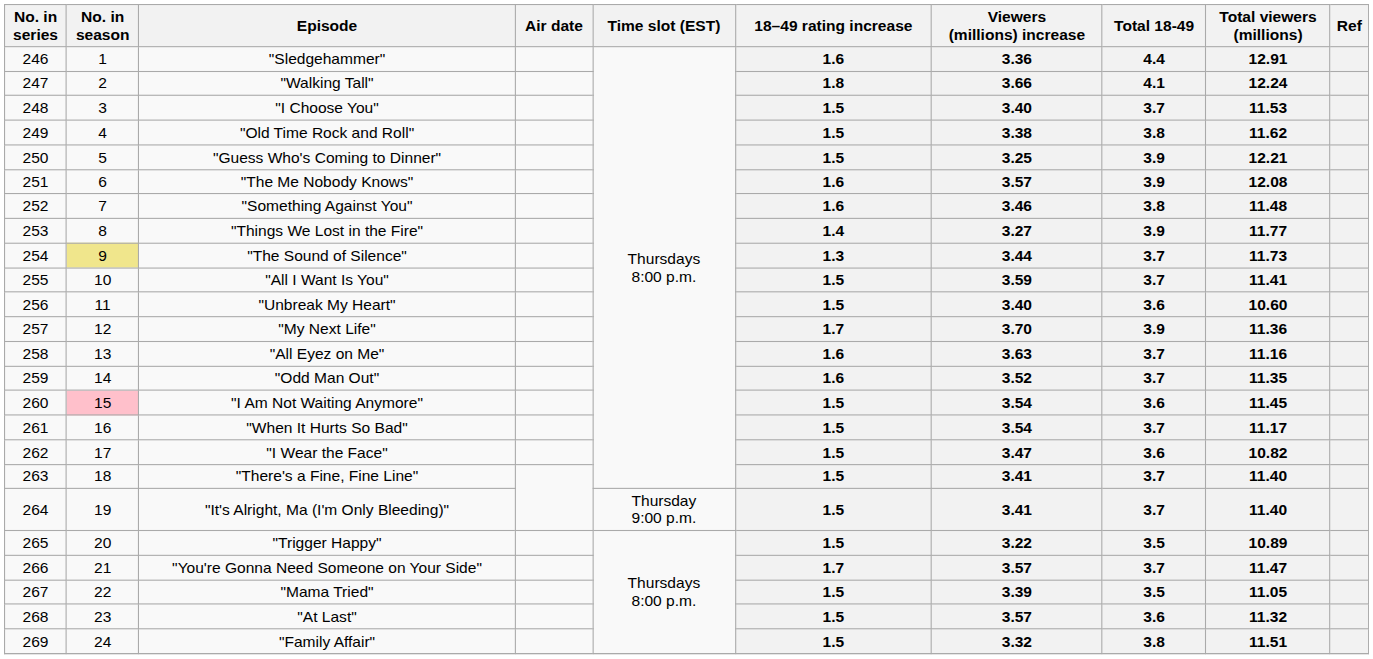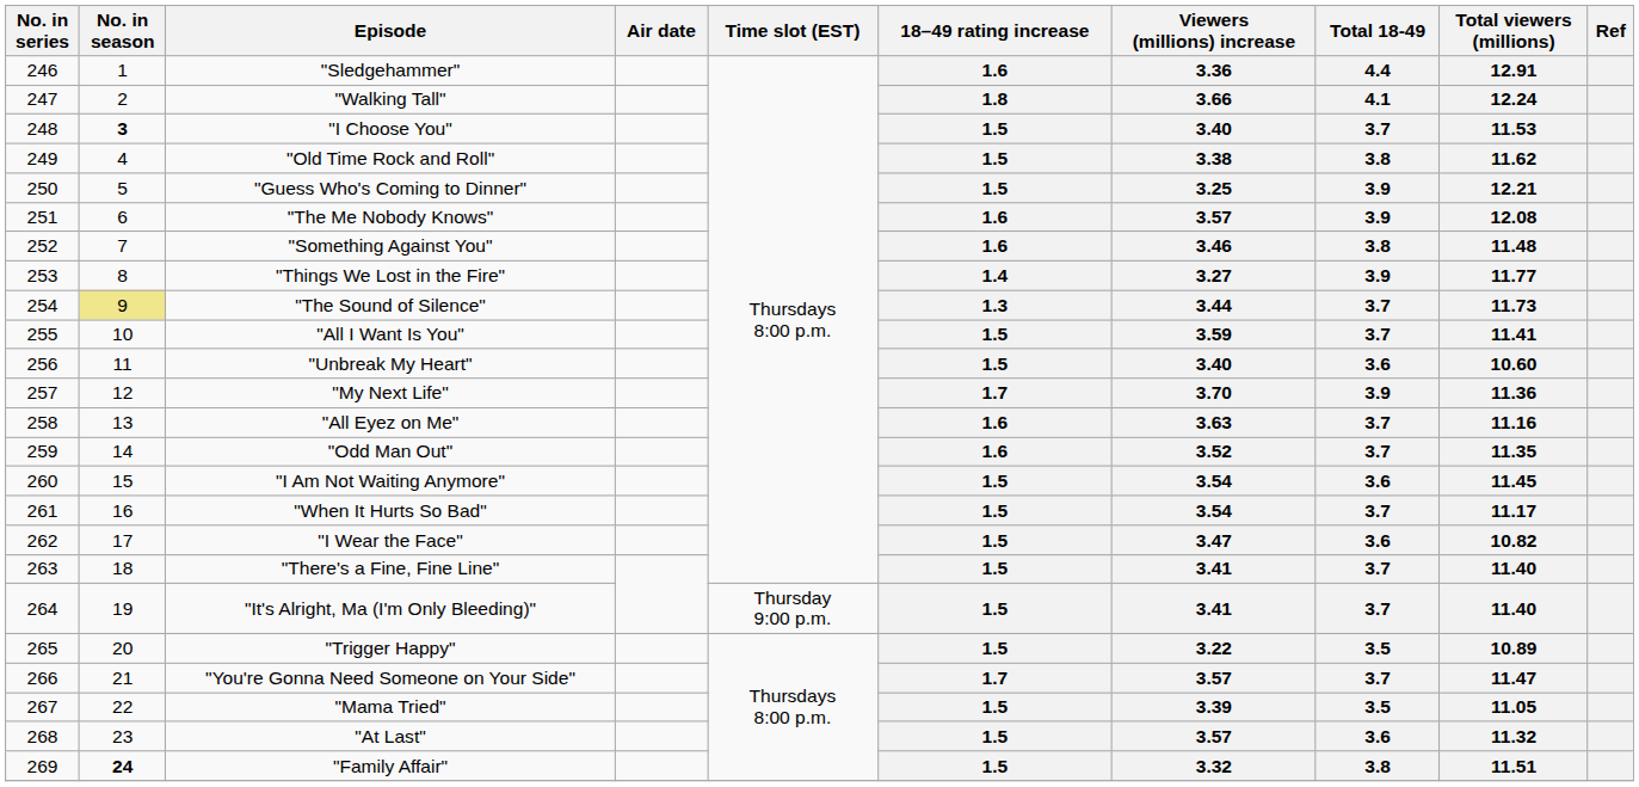"I Choose You" | No. in season: normal -> bold
"I Am Not Waiting Anymore" | No. in season: pink background -> no background
"Family Affair" | No. in season: normal -> bold
